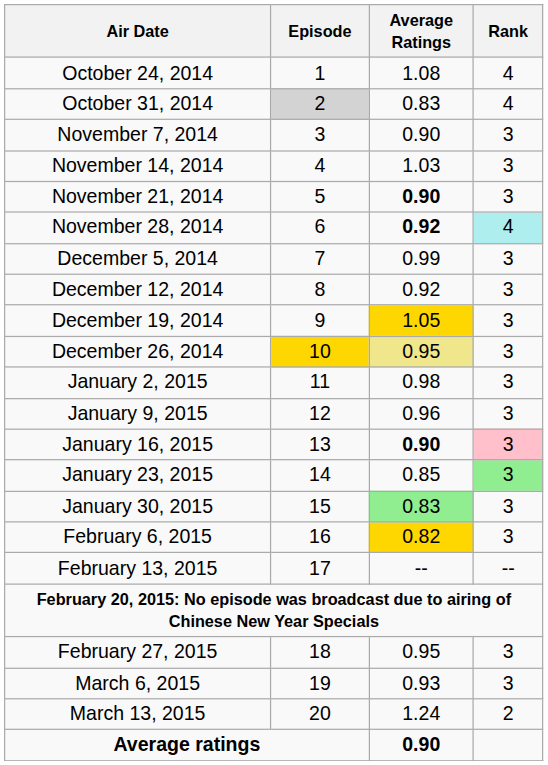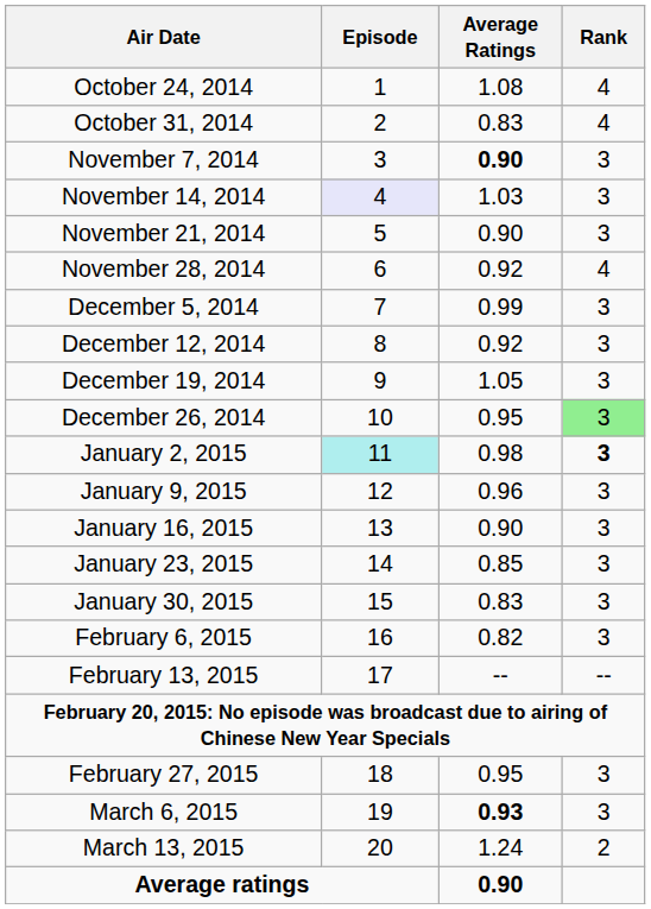October 31, 2014 | Episode: lightgrey background -> no background
November 7, 2014 | Average Ratings: normal -> bold
November 14, 2014 | Episode: no background -> lavender background
November 21, 2014 | Average Ratings: bold -> normal
November 28, 2014 | Average Ratings: bold -> normal
November 28, 2014 | Rank: paleturquoise background -> no background
December 19, 2014 | Average Ratings: gold background -> no background
December 26, 2014 | Episode: gold background -> no background
December 26, 2014 | Average Ratings: khaki background -> no background
December 26, 2014 | Rank: no background -> lightgreen background
January 2, 2015 | Episode: no background -> paleturquoise background
January 2, 2015 | Rank: normal -> bold
January 16, 2015 | Average Ratings: bold -> normal
January 16, 2015 | Rank: pink background -> no background
January 23, 2015 | Rank: lightgreen background -> no background
January 30, 2015 | Average Ratings: lightgreen background -> no background
February 6, 2015 | Average Ratings: gold background -> no background
March 6, 2015 | Average Ratings: normal -> bold
